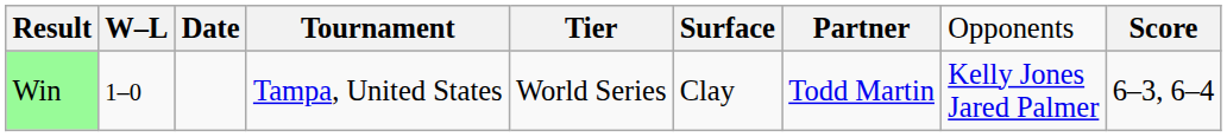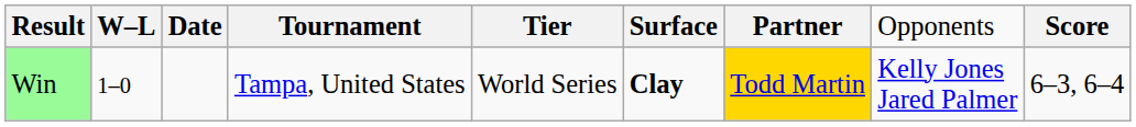Win | column 6: normal -> bold
Win | column 7: no background -> gold background
